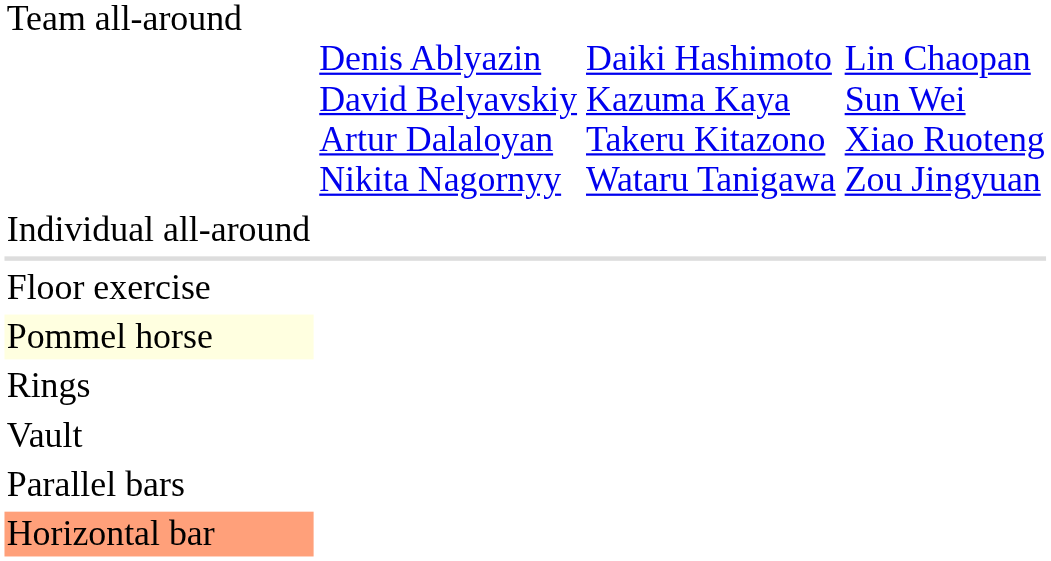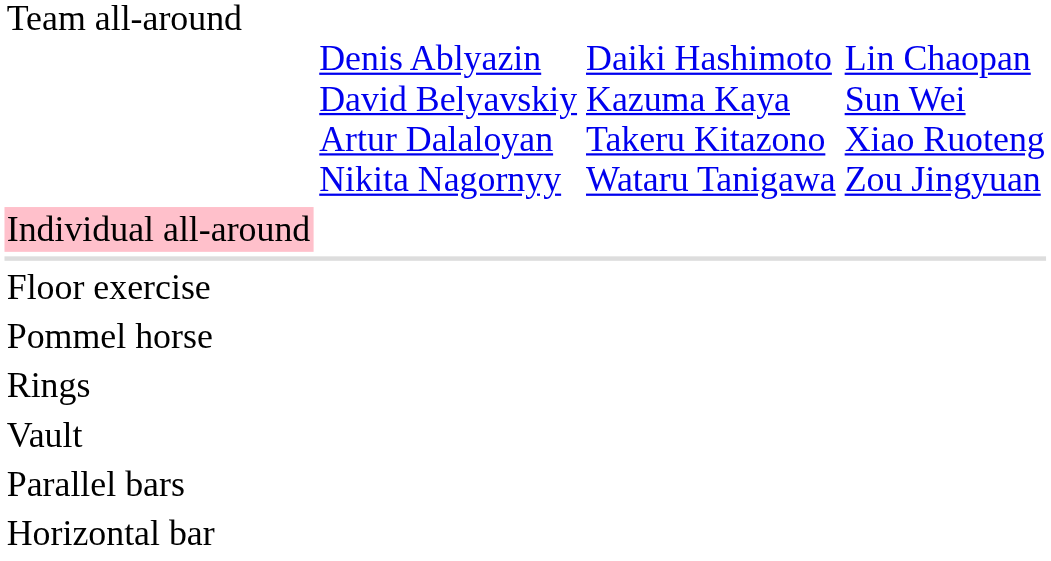Individual all-around | column 1: no background -> pink background
Pommel horse | column 1: lightyellow background -> no background
Horizontal bar | column 1: lightsalmon background -> no background
